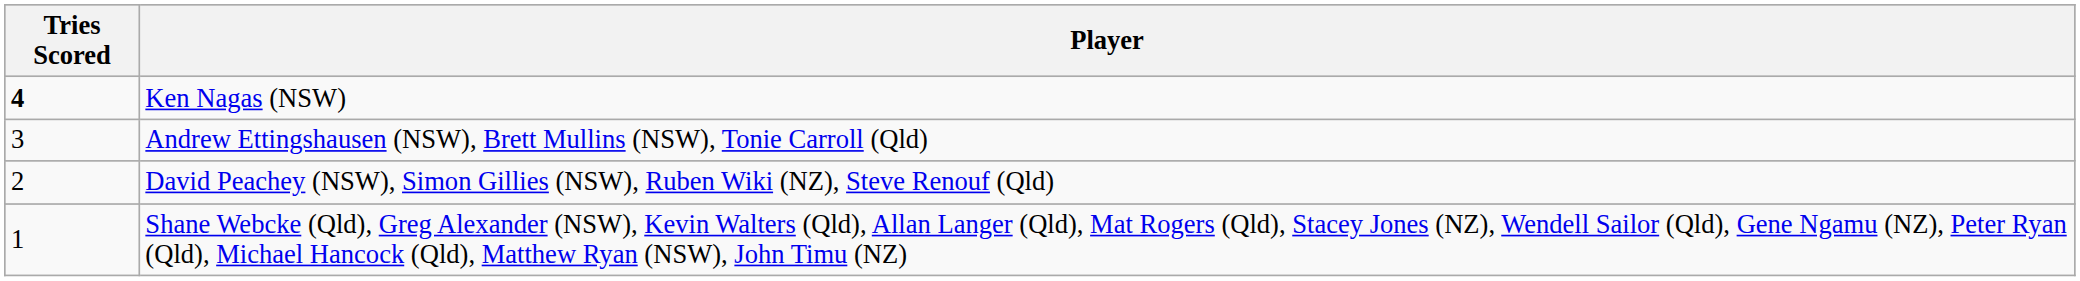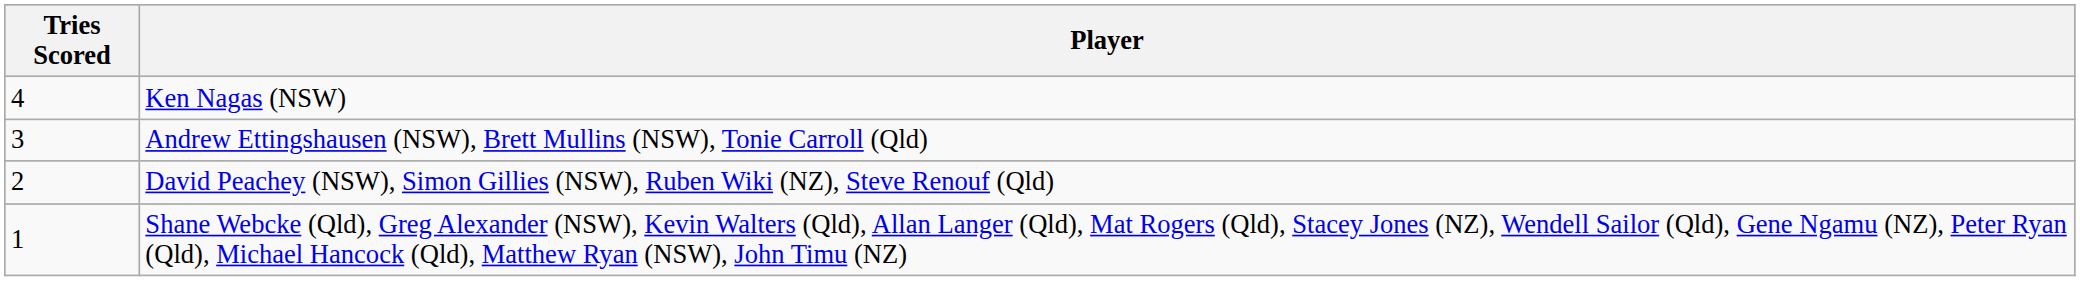Ken Nagas (NSW) | Tries Scored: bold -> normal
